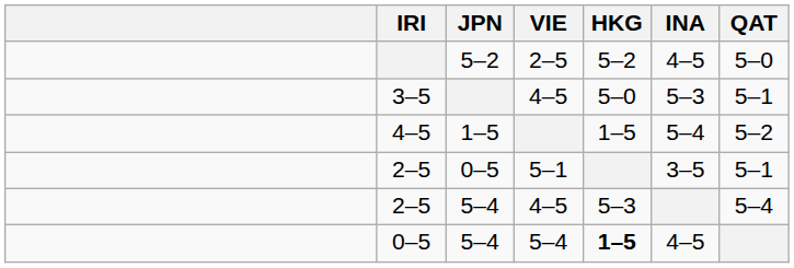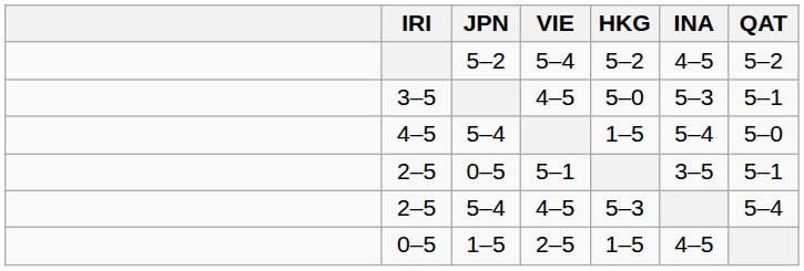row 2 | VIE: 2–5 -> 5–4
row 2 | QAT: 5–0 -> 5–2
row 4 | JPN: 1–5 -> 5–4
row 4 | QAT: 5–2 -> 5–0
row 7 | JPN: 5–4 -> 1–5
row 7 | VIE: 5–4 -> 2–5
row 7 | HKG: bold -> normal
